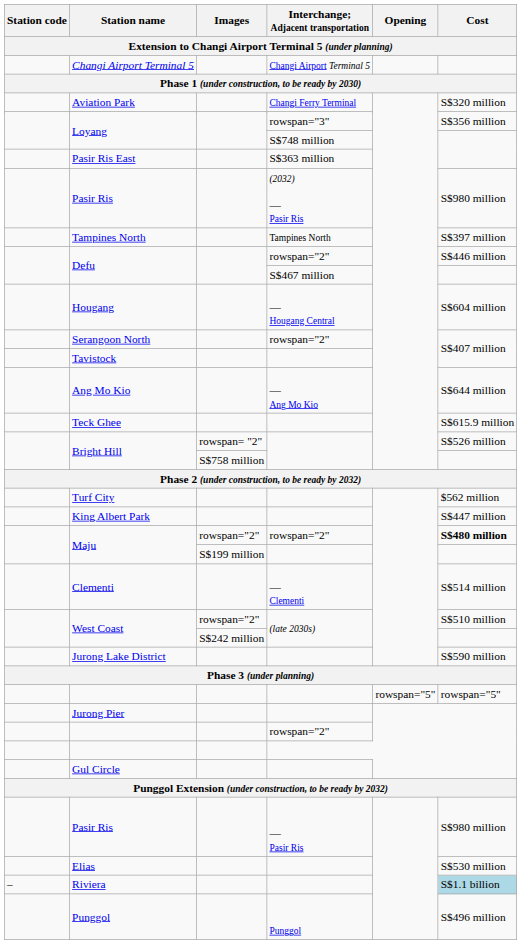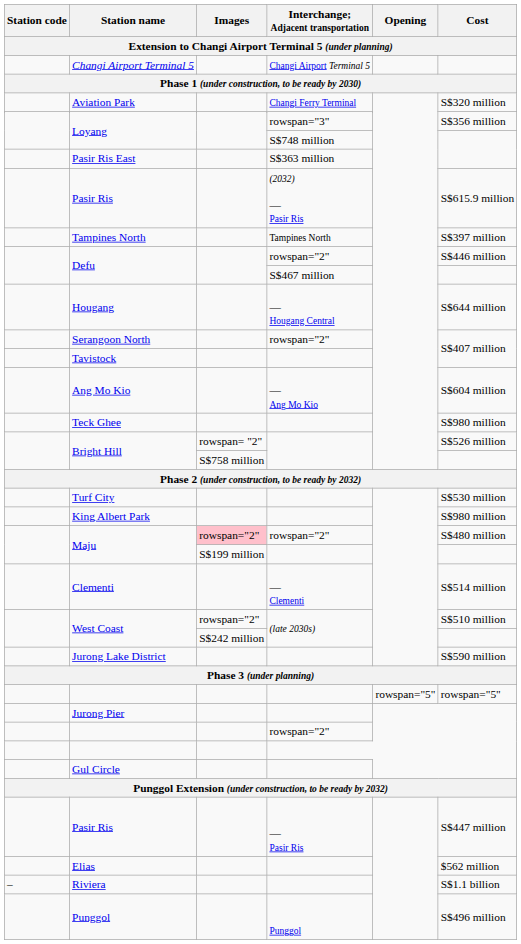Pasir Ris / (2032) ― Pasir Ris | Cost: S$980 million -> S$615.9 million
Hougang | Cost: S$604 million -> S$644 million
Ang Mo Kio | Cost: S$644 million -> S$604 million
Teck Ghee | Cost: S$615.9 million -> S$980 million
Turf City | Cost: $562 million -> S$530 million
King Albert Park | Cost: S$447 million -> S$980 million
Maju / rowspan="2" | Images: no background -> pink background
Maju / rowspan="2" | Cost: bold -> normal
Pasir Ris / ― Pasir Ris | Cost: S$980 million -> S$447 million
Elias | Cost: S$530 million -> $562 million
Riviera | Cost: lightblue background -> no background
